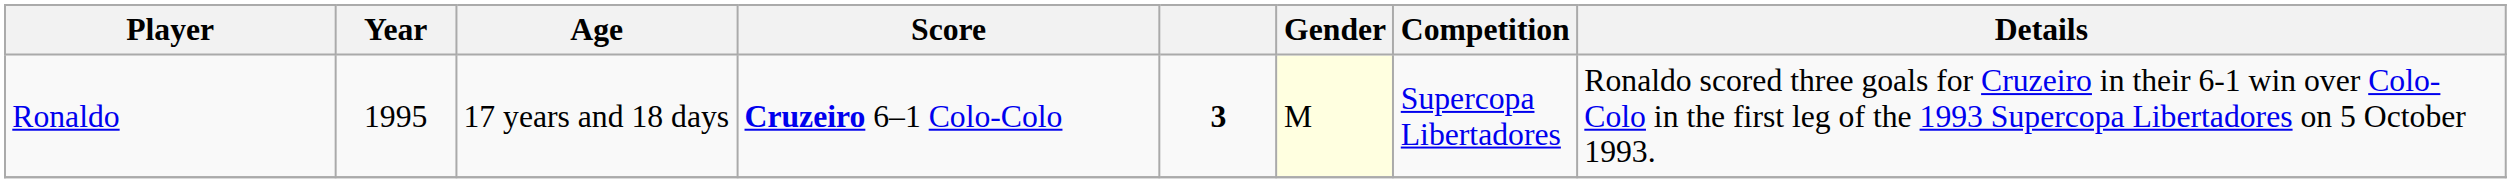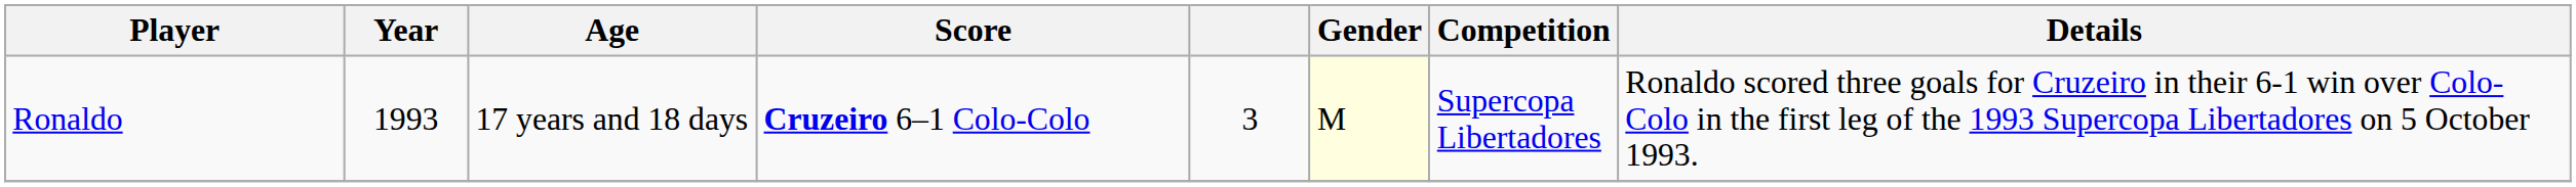Ronaldo | Year: 1995 -> 1993
Ronaldo | column 5: bold -> normal
